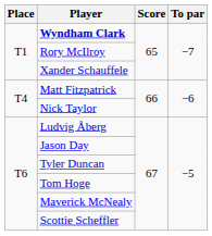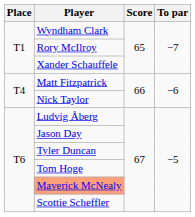Wyndham Clark | Player: bold -> normal
Maverick McNealy | Player: no background -> lightsalmon background
